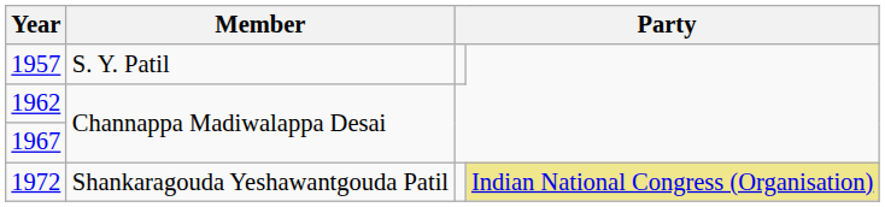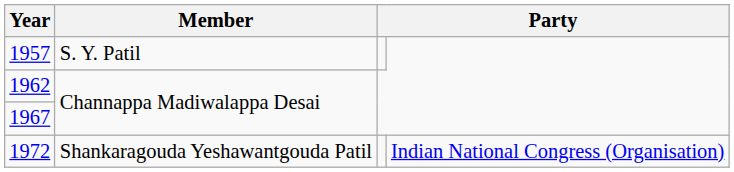1972 | column 4: khaki background -> no background
